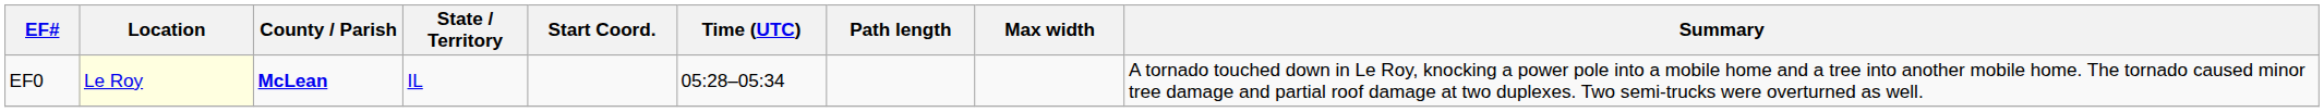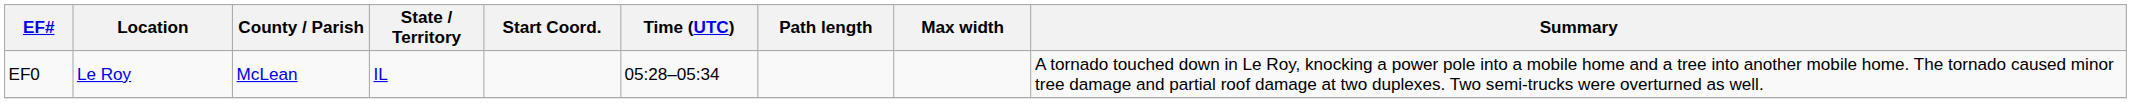EF0 | Location: lightyellow background -> no background
EF0 | County / Parish: bold -> normal
